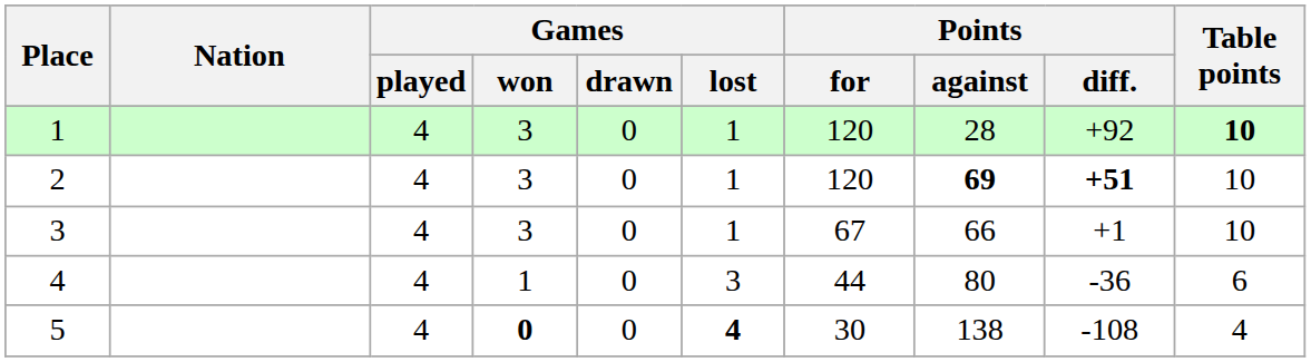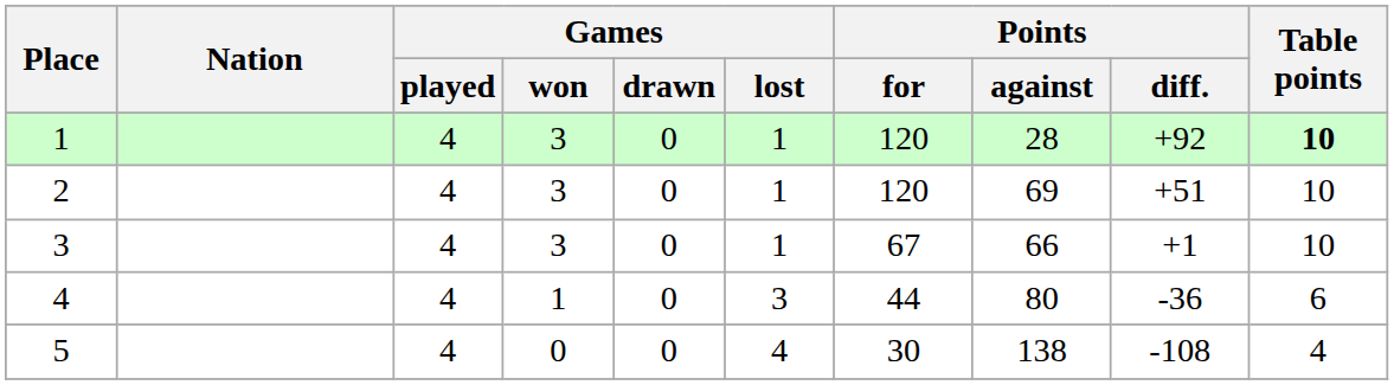2 | Points / against: bold -> normal
2 | Points / diff.: bold -> normal
5 | Games / won: bold -> normal
5 | Games / lost: bold -> normal
